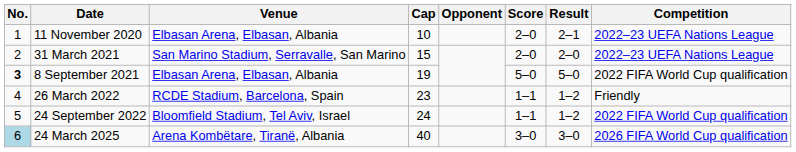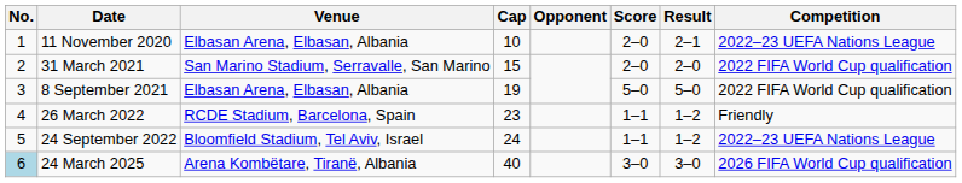31 March 2021 | Competition: 2022–23 UEFA Nations League -> 2022 FIFA World Cup qualification
8 September 2021 | No.: bold -> normal
24 September 2022 | Competition: 2022 FIFA World Cup qualification -> 2022–23 UEFA Nations League
